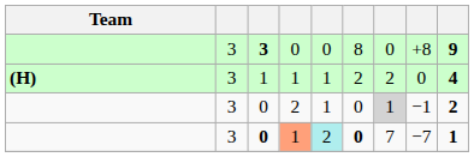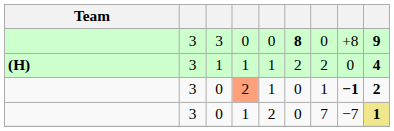row 2 | column 3: bold -> normal
row 2 | column 6: normal -> bold
row 4 | column 4: no background -> lightsalmon background
row 4 | column 7: lightgrey background -> no background
row 4 | column 8: normal -> bold
row 5 | column 3: bold -> normal
row 5 | column 4: lightsalmon background -> no background
row 5 | column 5: paleturquoise background -> no background
row 5 | column 6: bold -> normal
row 5 | column 9: no background -> khaki background
